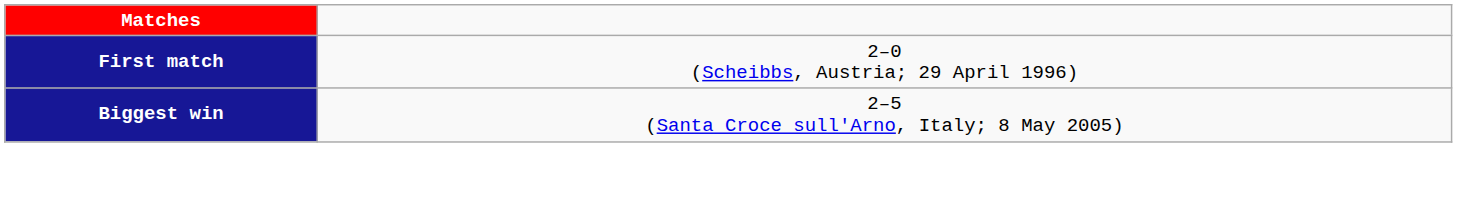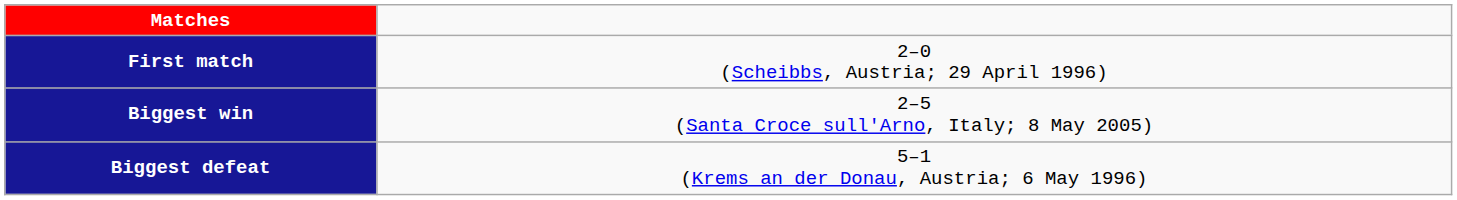+ row: Biggest defeat | 5–1 (Krems an der Donau, Austria; 6 May 1996)
